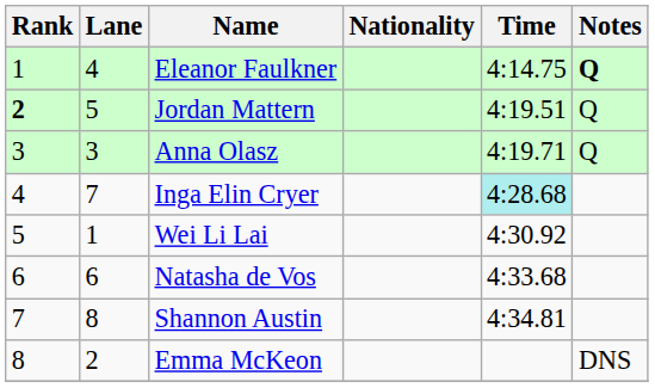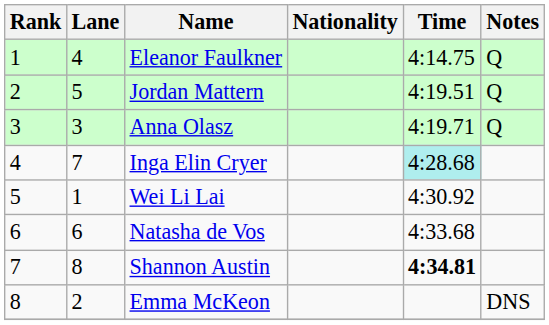Eleanor Faulkner | Notes: bold -> normal
Jordan Mattern | Rank: bold -> normal
Shannon Austin | Time: normal -> bold
